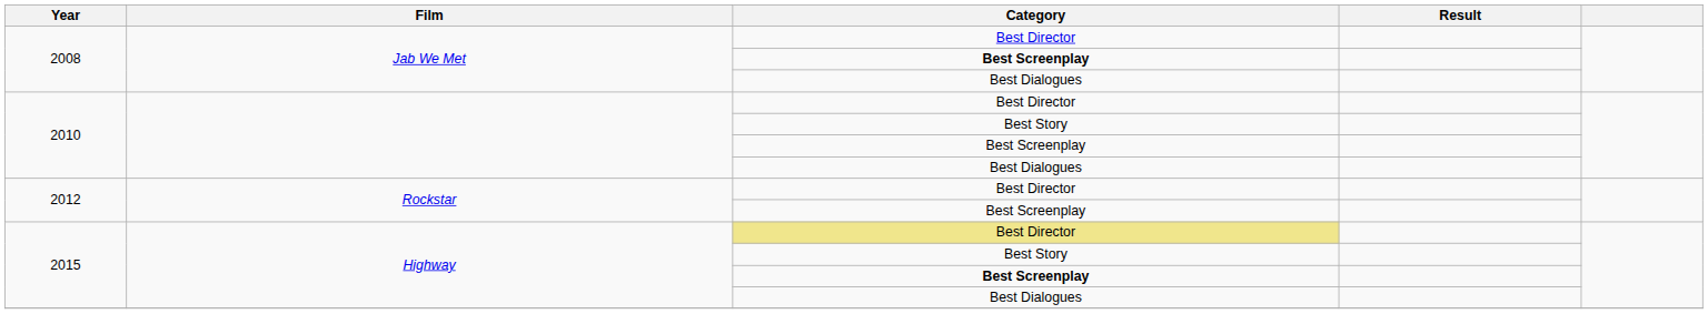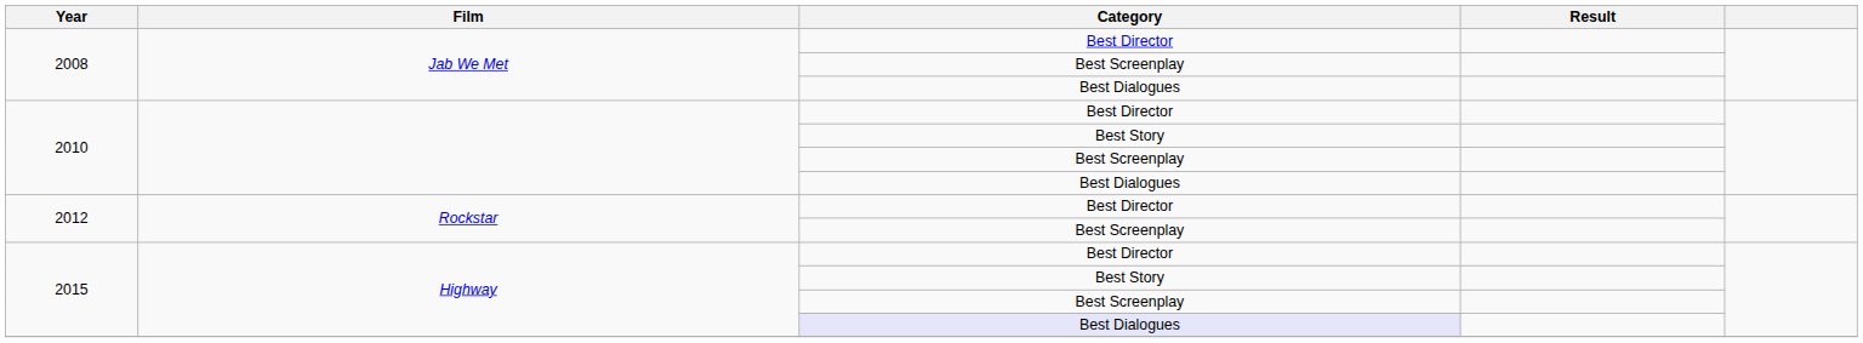2008 / Best Screenplay | Category: bold -> normal
2015 / Best Director | Category: khaki background -> no background
2015 / Best Screenplay | Category: bold -> normal
2015 / Best Dialogues | Category: no background -> lavender background
